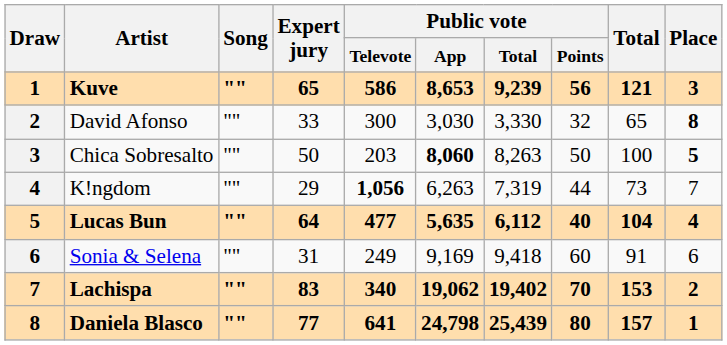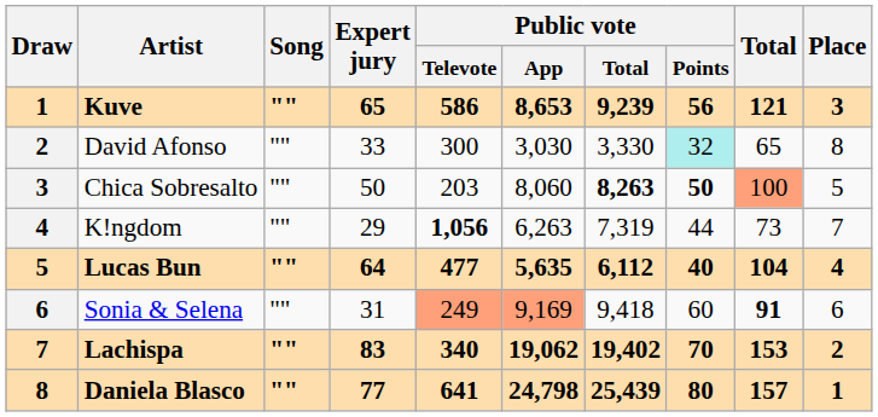David Afonso | Public vote / Points: no background -> paleturquoise background
David Afonso | Place: bold -> normal
Chica Sobresalto | Public vote / App: bold -> normal
Chica Sobresalto | Public vote / Total: normal -> bold
Chica Sobresalto | Public vote / Points: normal -> bold
Chica Sobresalto | Total: no background -> lightsalmon background
Chica Sobresalto | Place: bold -> normal
Sonia & Selena | Public vote / Televote: no background -> lightsalmon background
Sonia & Selena | Public vote / App: no background -> lightsalmon background
Sonia & Selena | Total: normal -> bold
